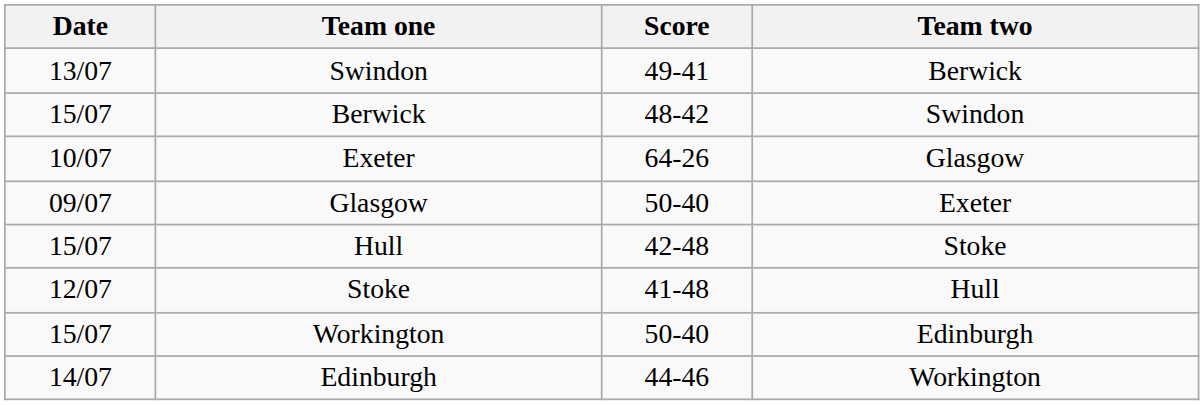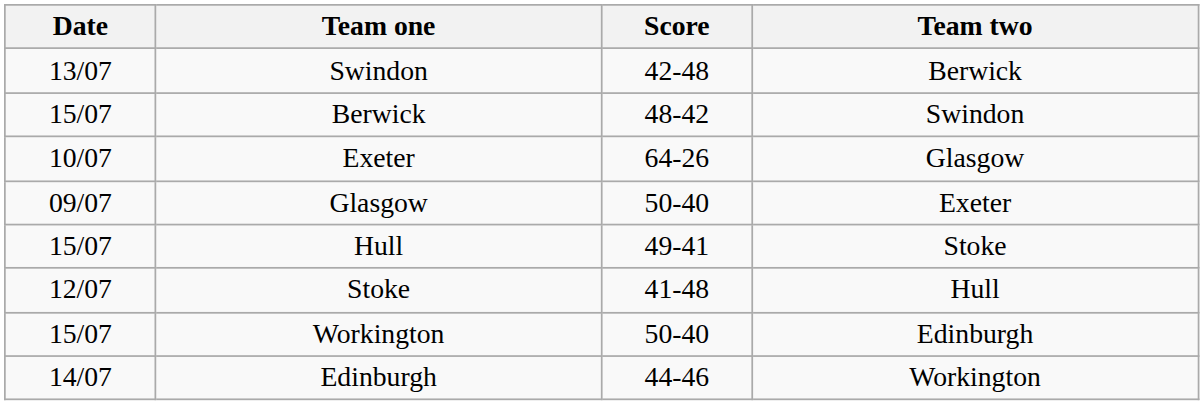row 2 | Score: 49-41 -> 42-48
row 6 | Score: 42-48 -> 49-41
